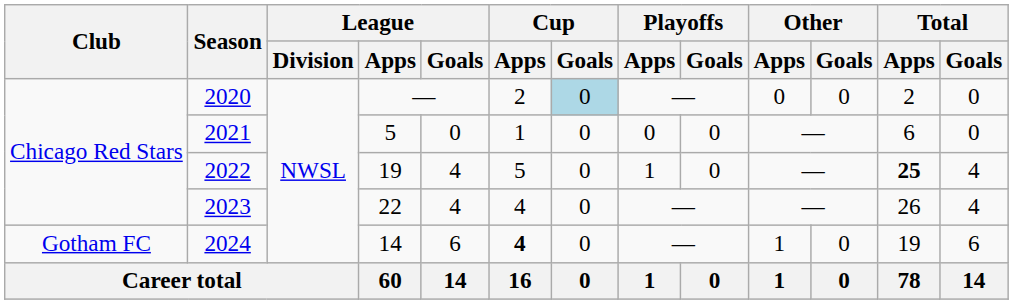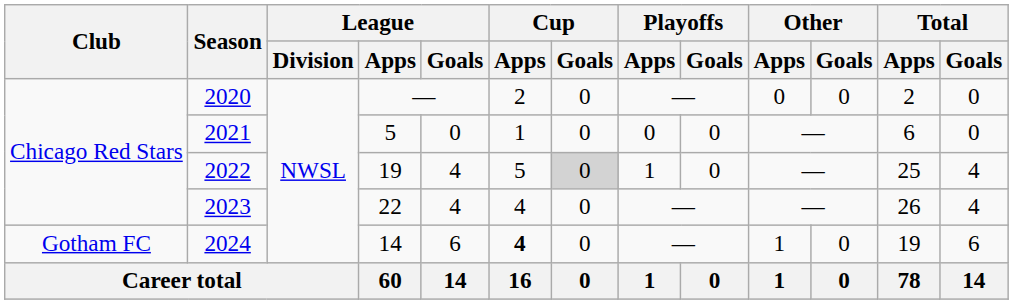2020 | Cup / Goals: lightblue background -> no background
2022 | Cup / Goals: no background -> lightgrey background
2022 | Total / Apps: bold -> normal
